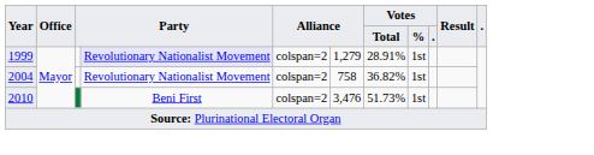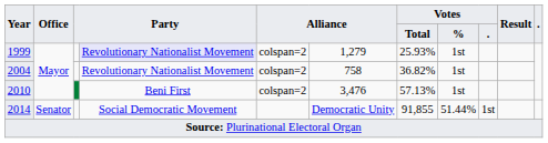1999 | Votes / Total: 28.91% -> 25.93%
2010 | Votes / Total: 51.73% -> 57.13%
+ row: 2014 | Senator | Social Democratic Movement | Democratic Unity | 91,855 | 51.44% | 1st
